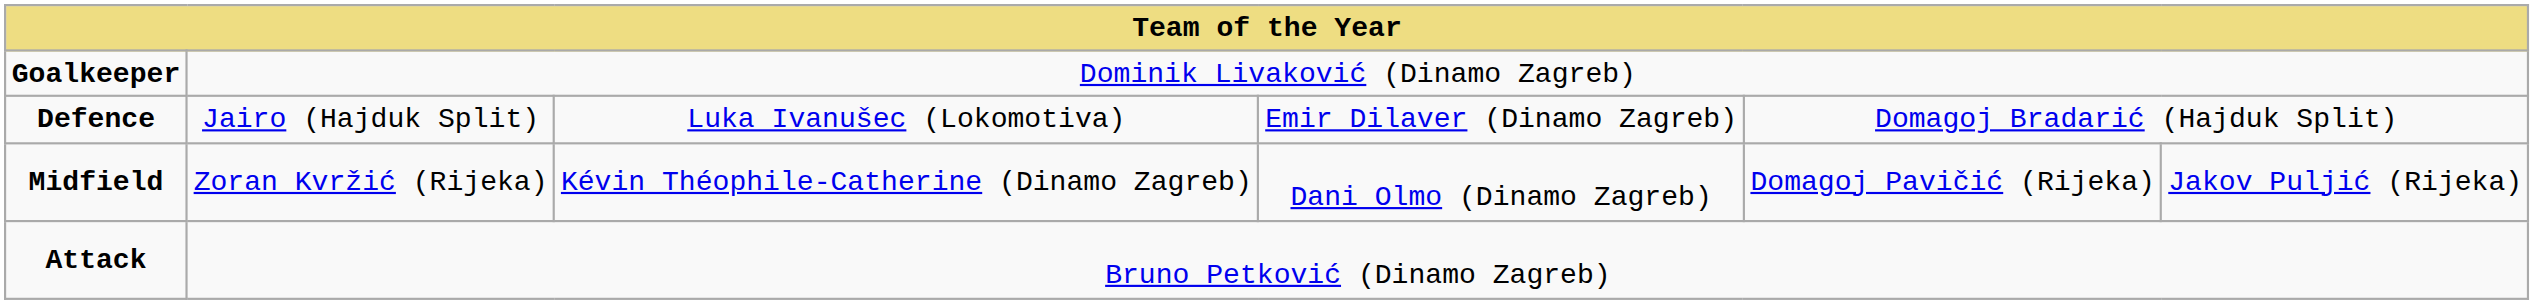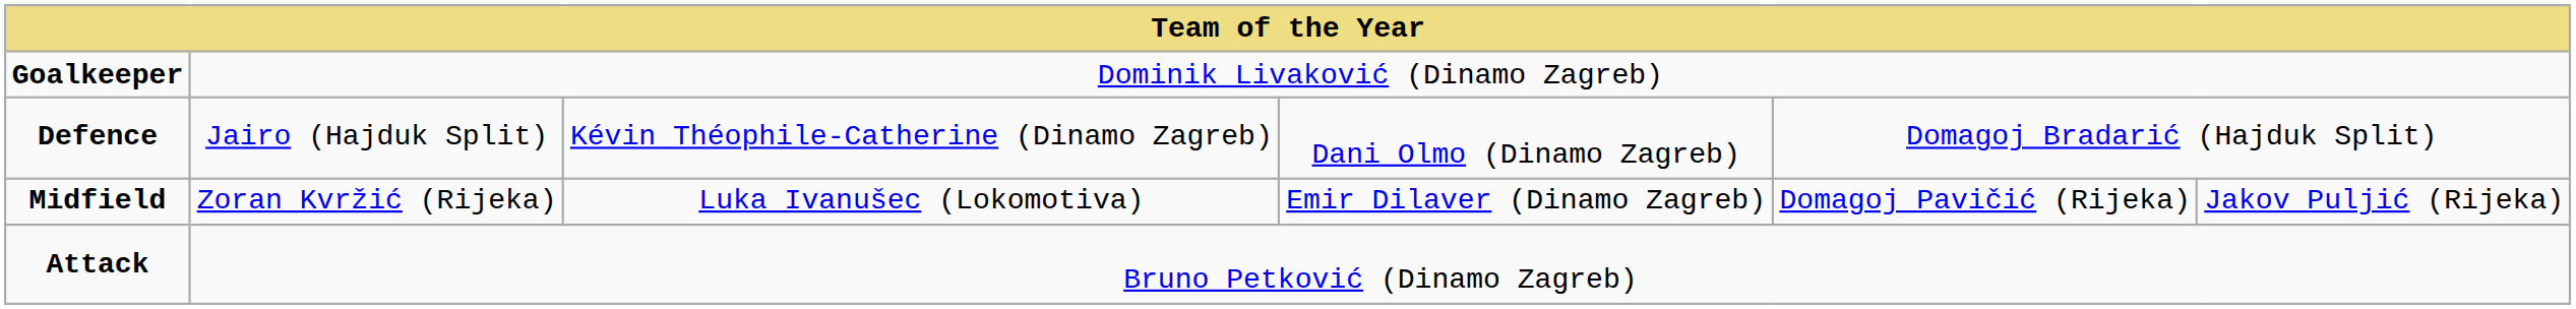Defence | column 3: Luka Ivanušec (Lokomotiva) -> Kévin Théophile-Catherine (Dinamo Zagreb)
Defence | column 4: Emir Dilaver (Dinamo Zagreb) -> Dani Olmo (Dinamo Zagreb)
Midfield | column 3: Kévin Théophile-Catherine (Dinamo Zagreb) -> Luka Ivanušec (Lokomotiva)
Midfield | column 4: Dani Olmo (Dinamo Zagreb) -> Emir Dilaver (Dinamo Zagreb)
